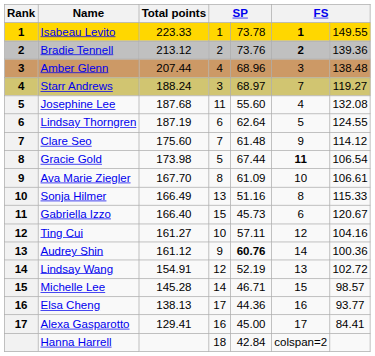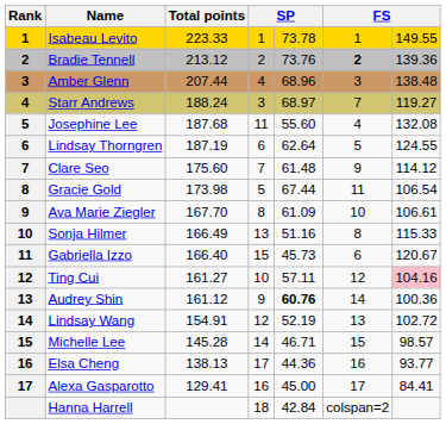Isabeau Levito | column 6: bold -> normal
Gracie Gold | column 6: bold -> normal
Ting Cui | column 7: no background -> pink background
